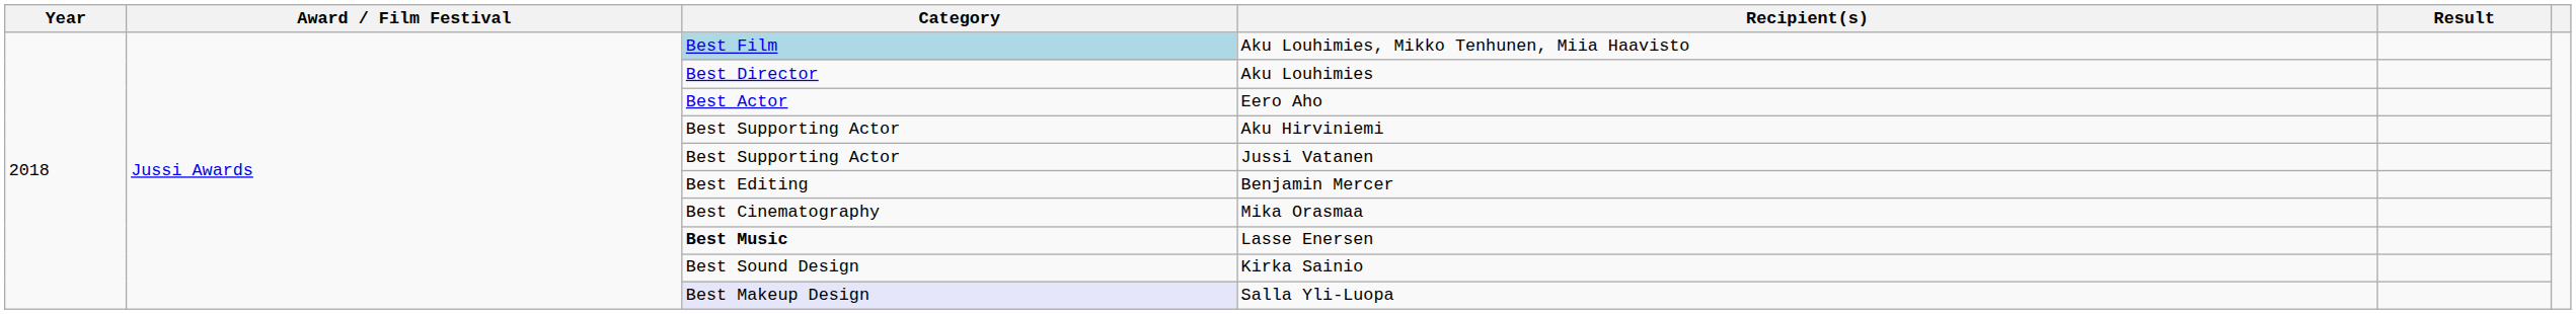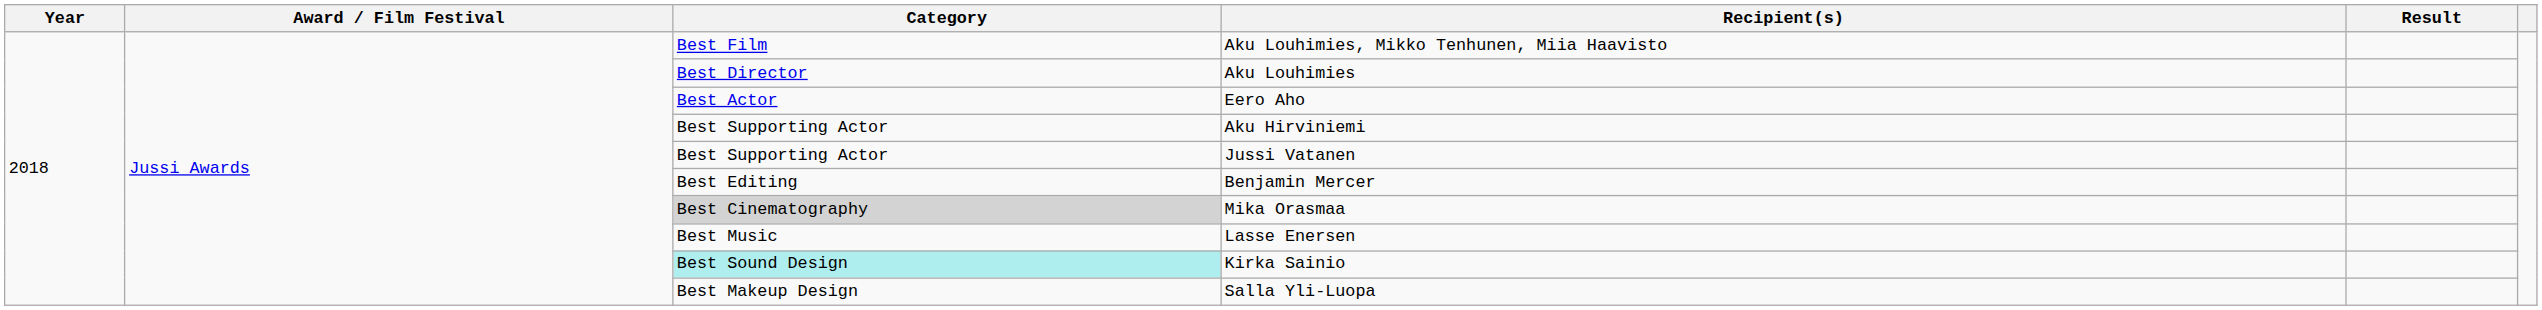Aku Louhimies, Mikko Tenhunen, Miia Haavisto | Category: lightblue background -> no background
Mika Orasmaa | Category: no background -> lightgrey background
Lasse Enersen | Category: bold -> normal
Kirka Sainio | Category: no background -> paleturquoise background
Salla Yli-Luopa | Category: lavender background -> no background
